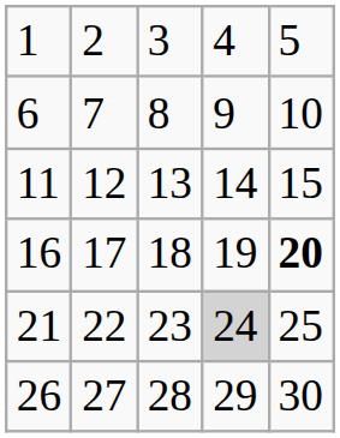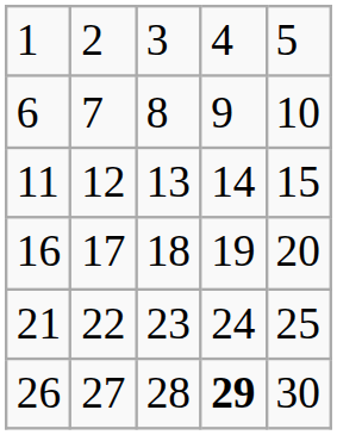16 | column 5: bold -> normal
21 | column 4: lightgrey background -> no background
26 | column 4: normal -> bold
